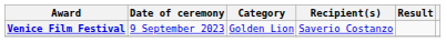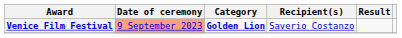Venice Film Festival | Date of ceremony: no background -> lightsalmon background
Venice Film Festival | Category: normal -> bold
